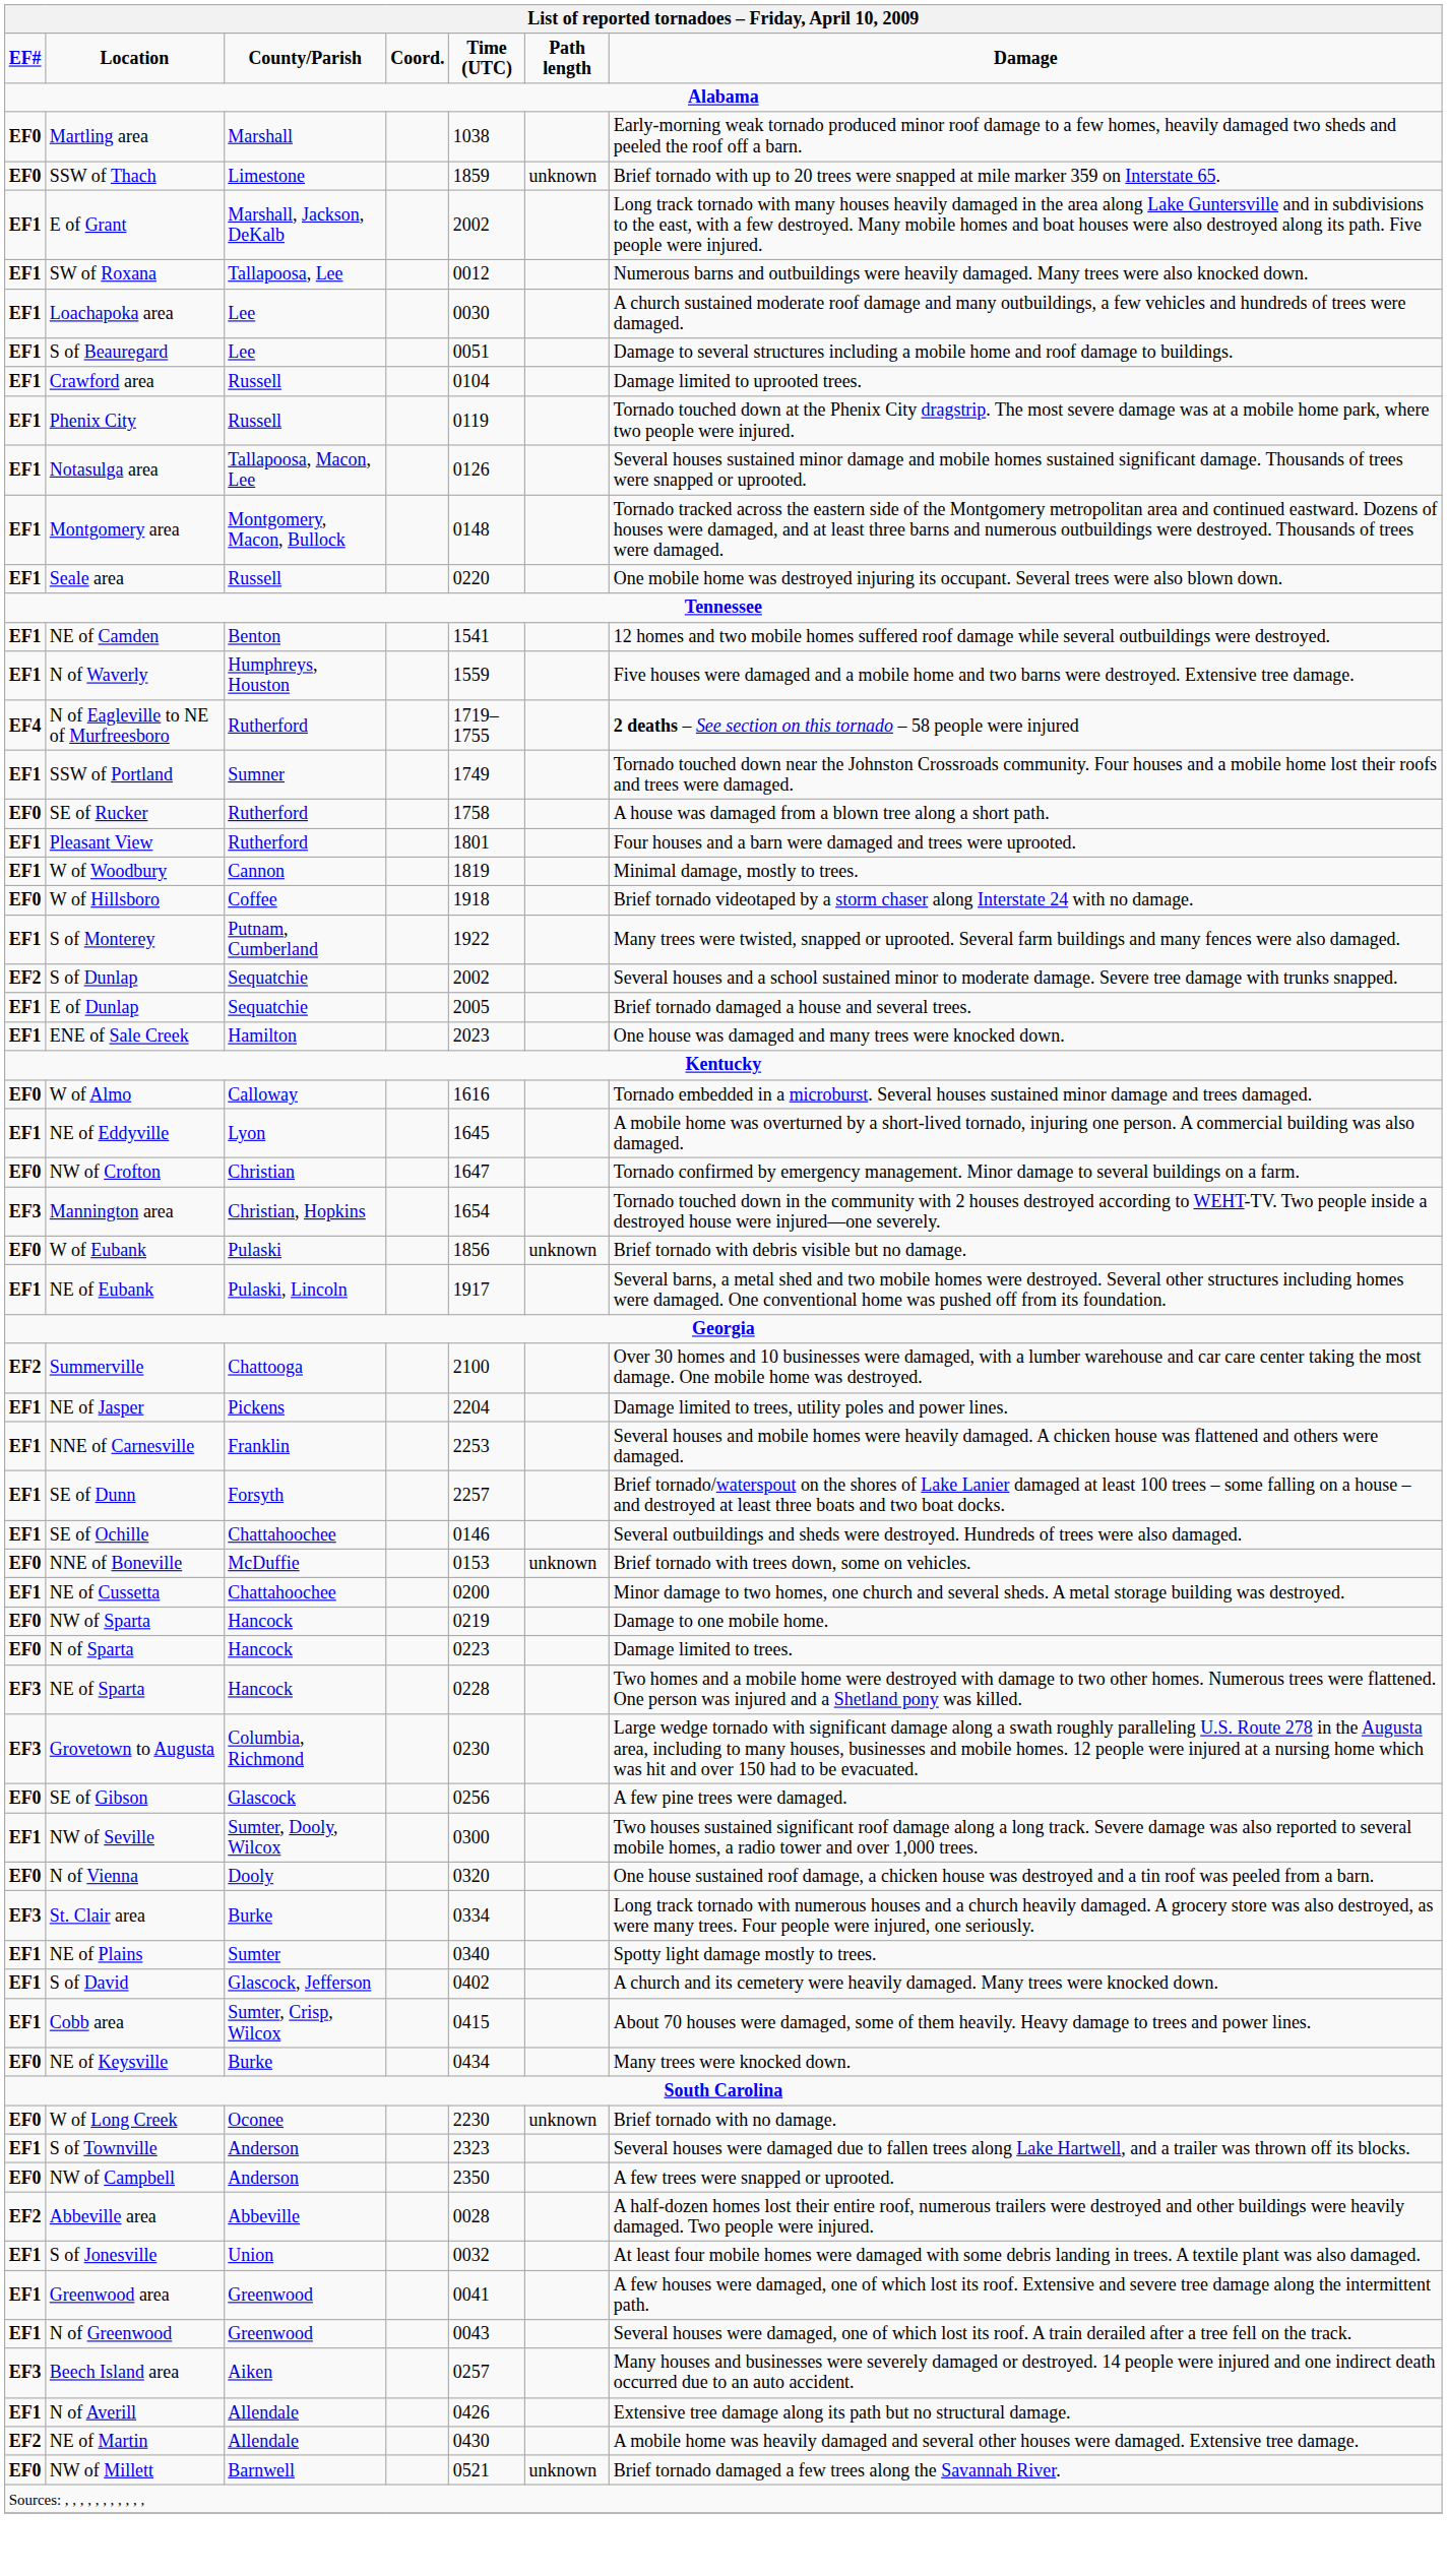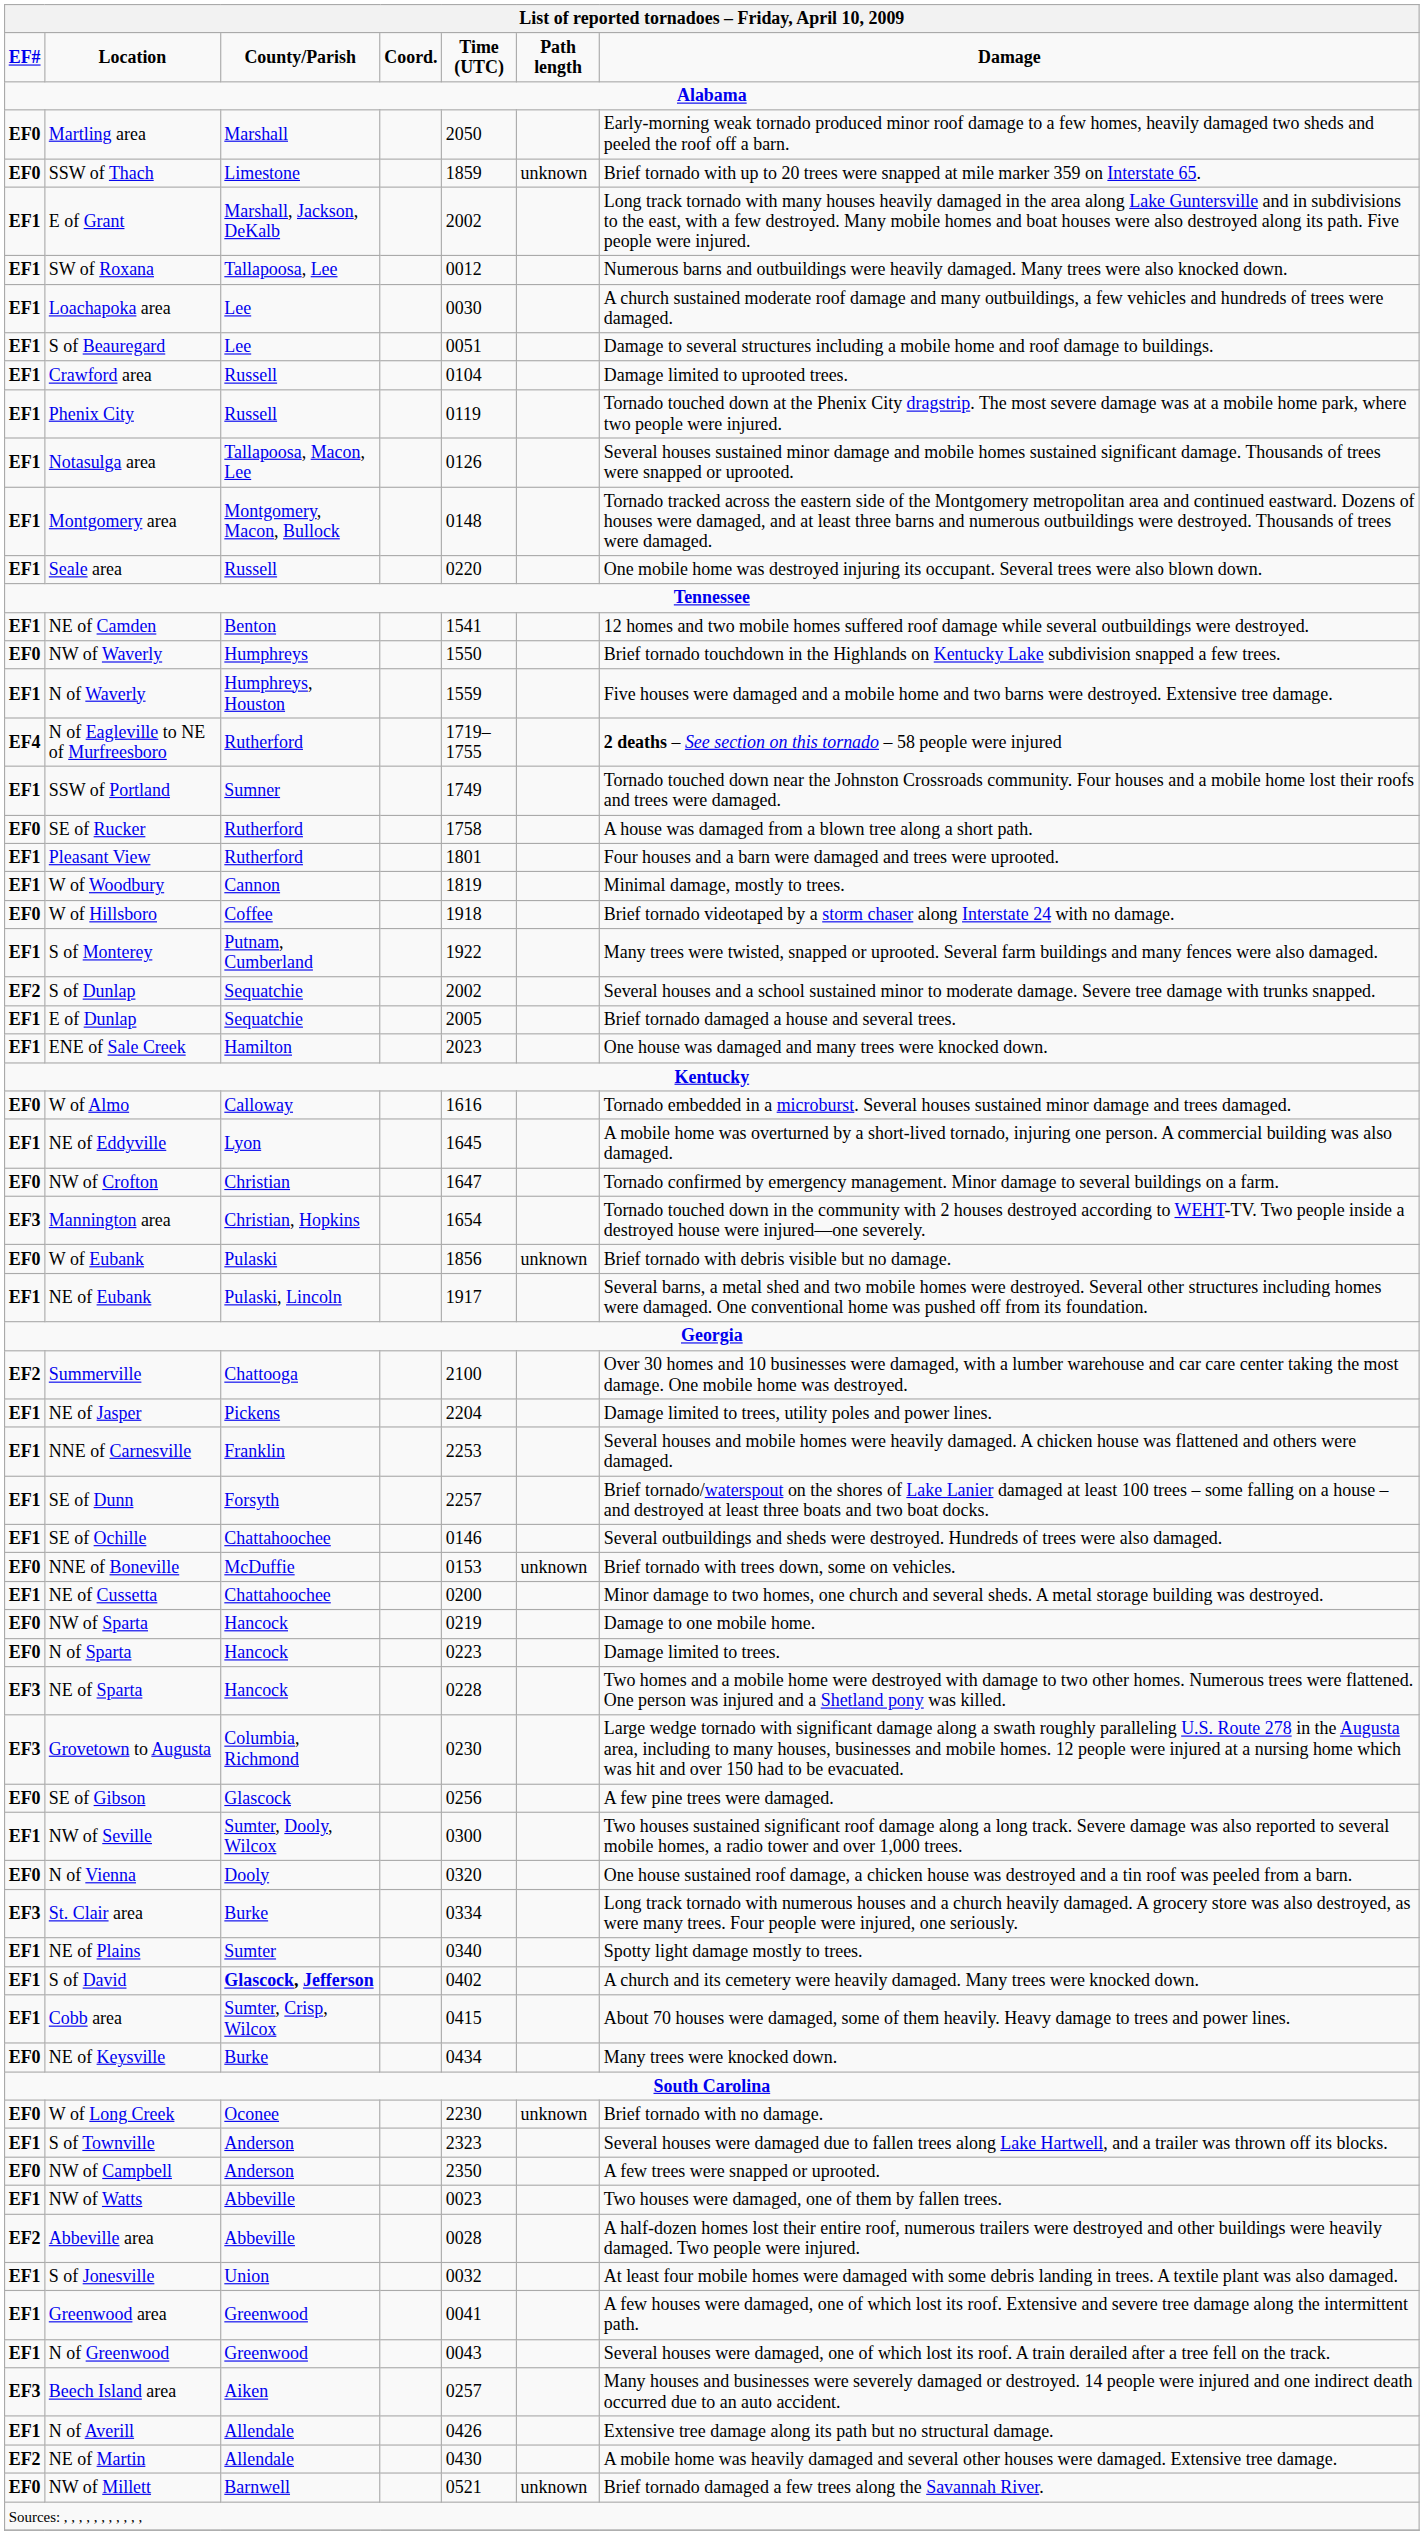Martling area | Time (UTC): 1038 -> 2050
+ row: EF0 | NW of Waverly | Humphreys | 1550 | Brief tornado touchdown in the Highlands on Kentucky Lake subdivision snapped a few trees.
S of David | County/Parish: normal -> bold
+ row: EF1 | NW of Watts | Abbeville | 0023 | Two houses were damaged, one of them by fallen trees.
